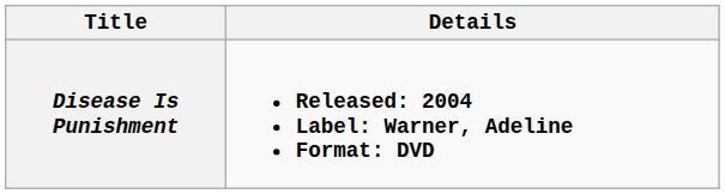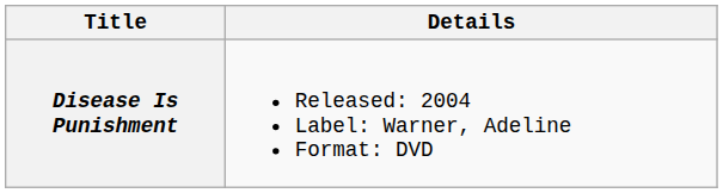Disease Is Punishment | Details: bold -> normal
